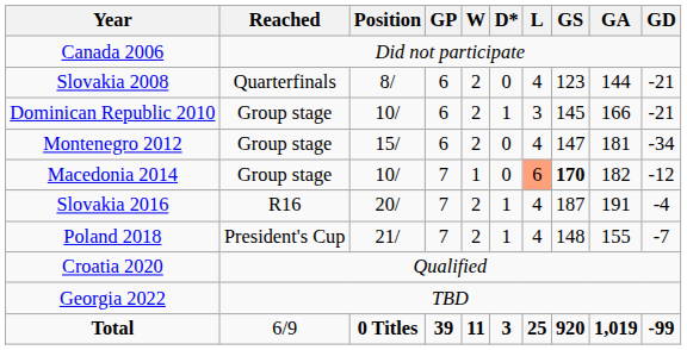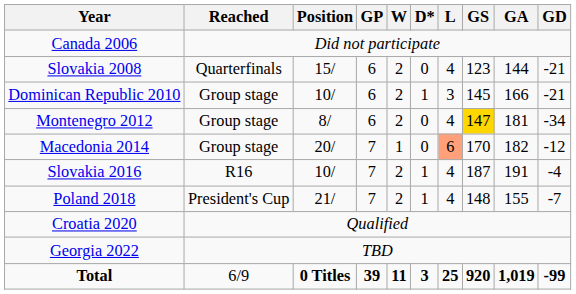Slovakia 2008 | Position: 8/ -> 15/
Montenegro 2012 | Position: 15/ -> 8/
Montenegro 2012 | GS: no background -> gold background
Macedonia 2014 | Position: 10/ -> 20/
Macedonia 2014 | GS: bold -> normal
Slovakia 2016 | Position: 20/ -> 10/
